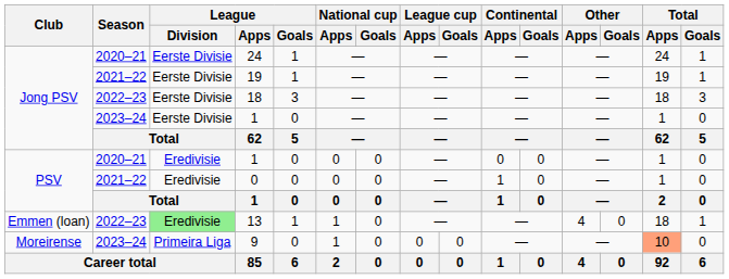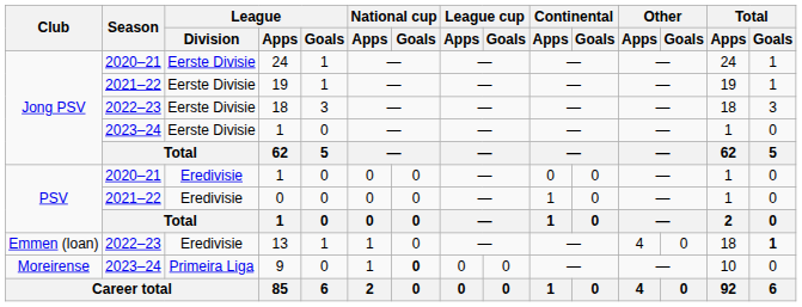13 | League / Division: lightgreen background -> no background
13 | Total / Goals: normal -> bold
9 | National cup / Goals: normal -> bold
9 | Total / Apps: lightsalmon background -> no background
